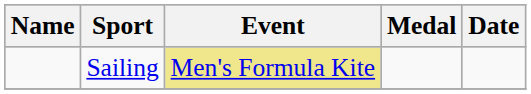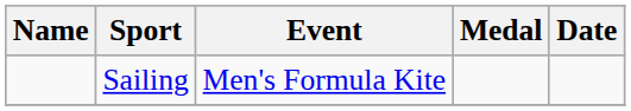Sailing | Event: khaki background -> no background
